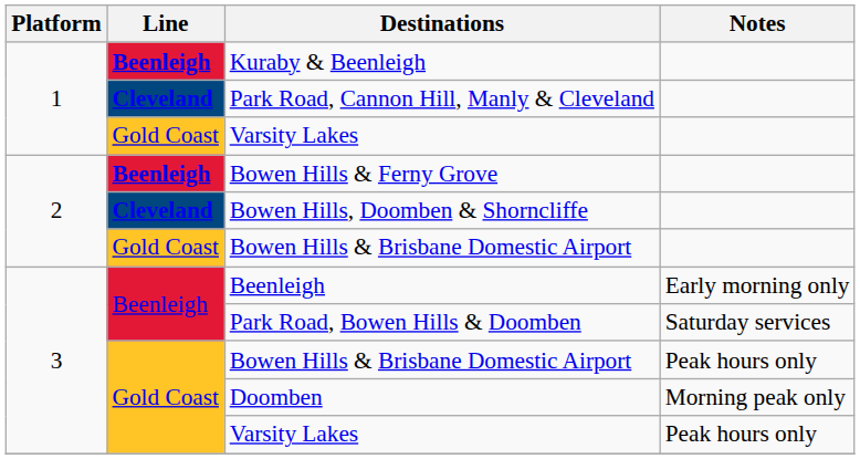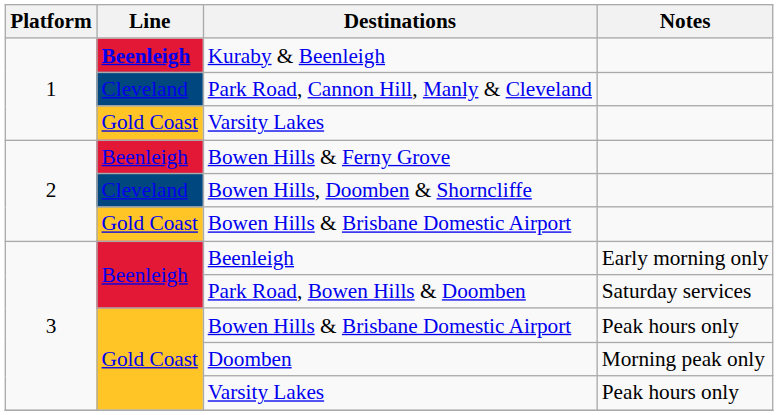Park Road, Cannon Hill, Manly & Cleveland | Line: bold -> normal
Bowen Hills & Ferny Grove | Line: bold -> normal
Bowen Hills, Doomben & Shorncliffe | Line: bold -> normal
